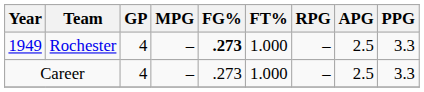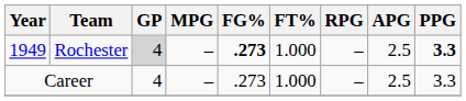1949 | GP: no background -> lightgrey background
1949 | PPG: normal -> bold
